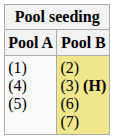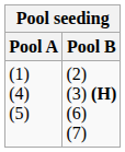(1) (4) (5) | Pool B: khaki background -> no background
